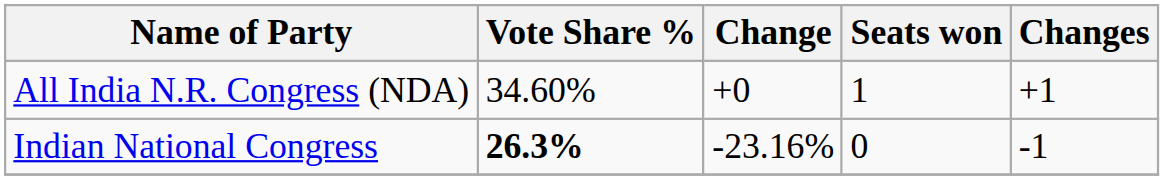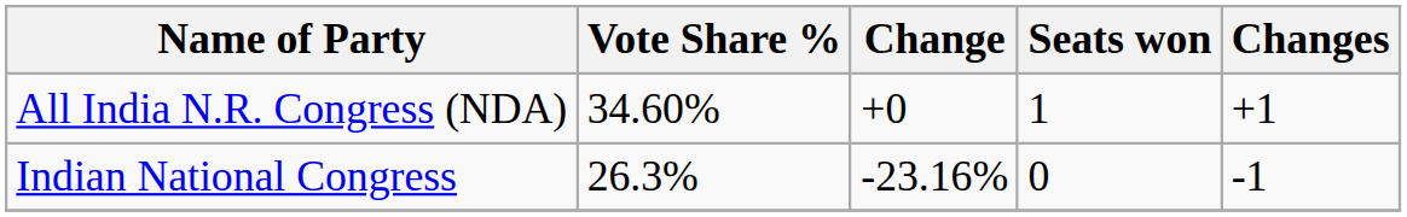Indian National Congress | Vote Share %: bold -> normal
